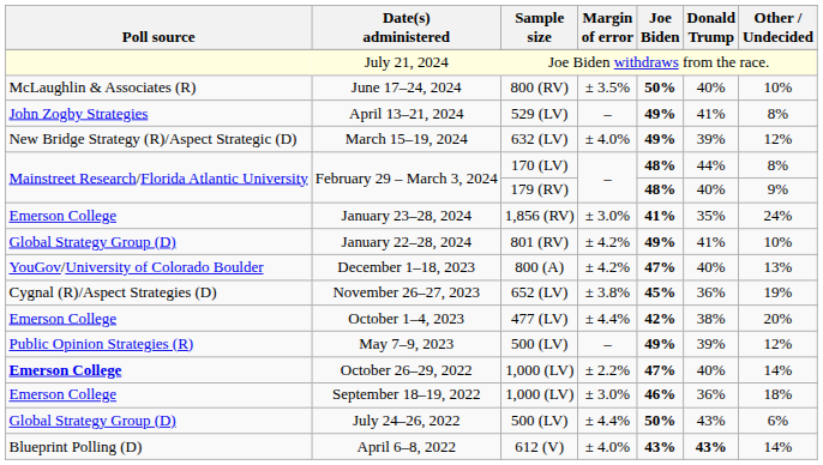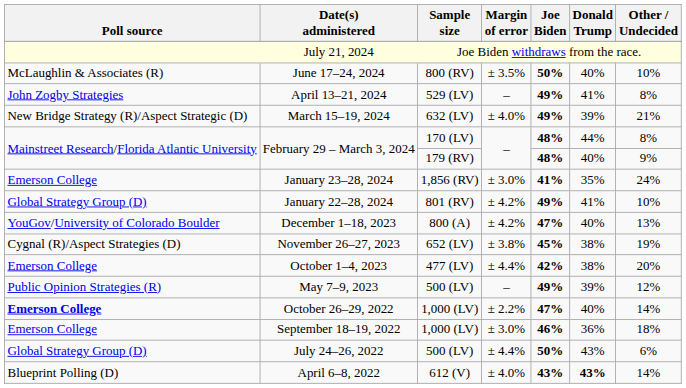March 15–19, 2024 | Other / Undecided: 12% -> 21%
November 26–27, 2023 | Donald Trump: 36% -> 38%
